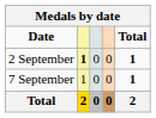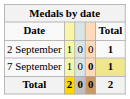2 September | column 2: bold -> normal
7 September | column 4: normal -> bold
7 September | Total: no background -> khaki background
